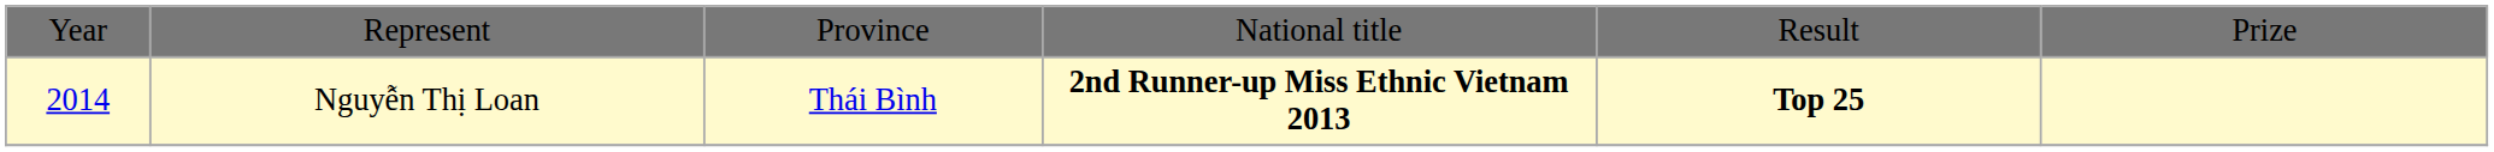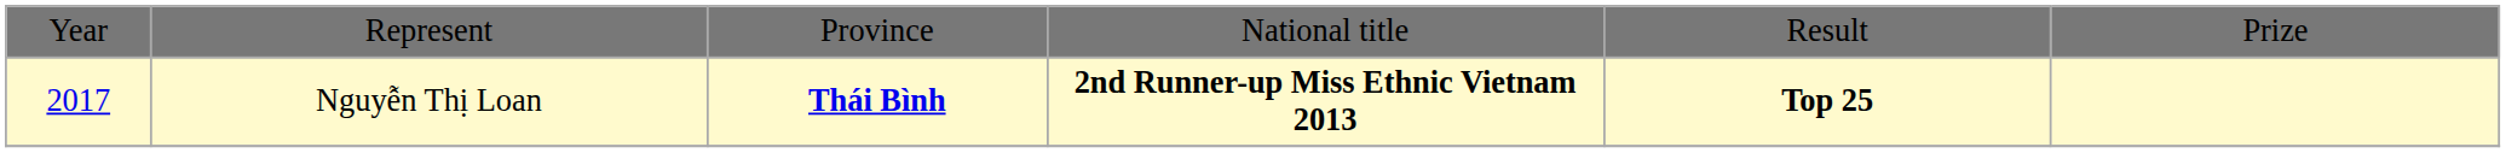Nguyễn Thị Loan | column 1: 2014 -> 2017
Nguyễn Thị Loan | column 3: normal -> bold
